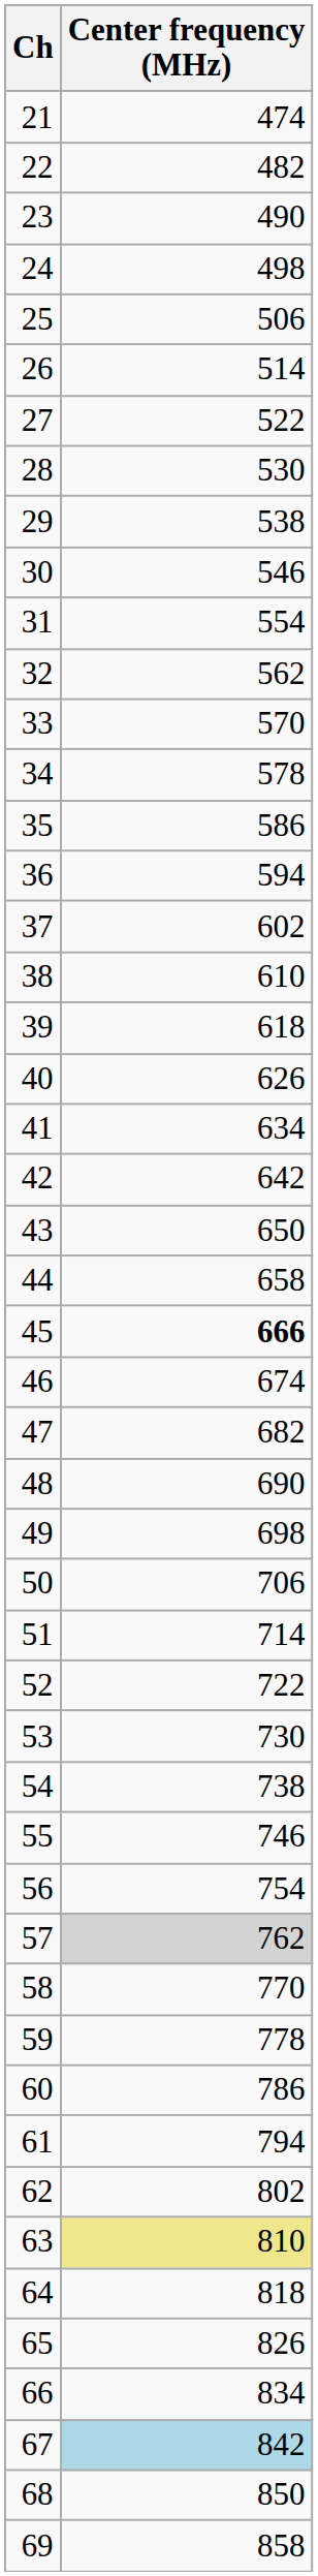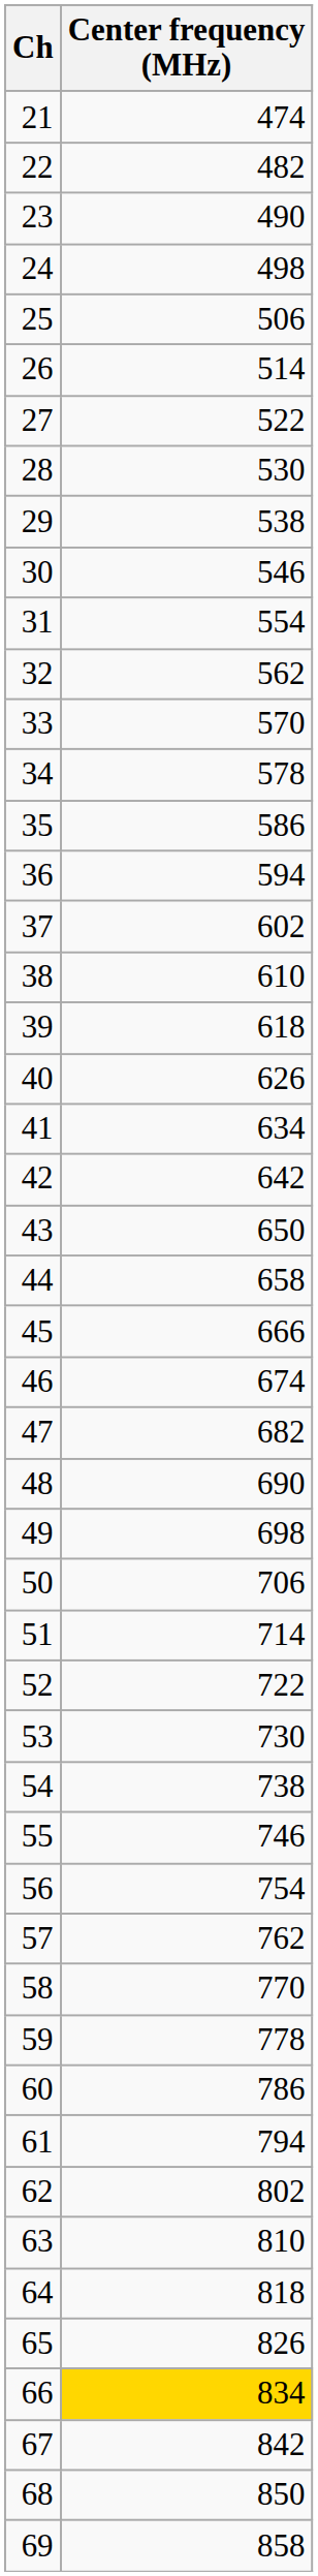45 | Center frequency (MHz): bold -> normal
57 | Center frequency (MHz): lightgrey background -> no background
63 | Center frequency (MHz): khaki background -> no background
66 | Center frequency (MHz): no background -> gold background
67 | Center frequency (MHz): lightblue background -> no background
